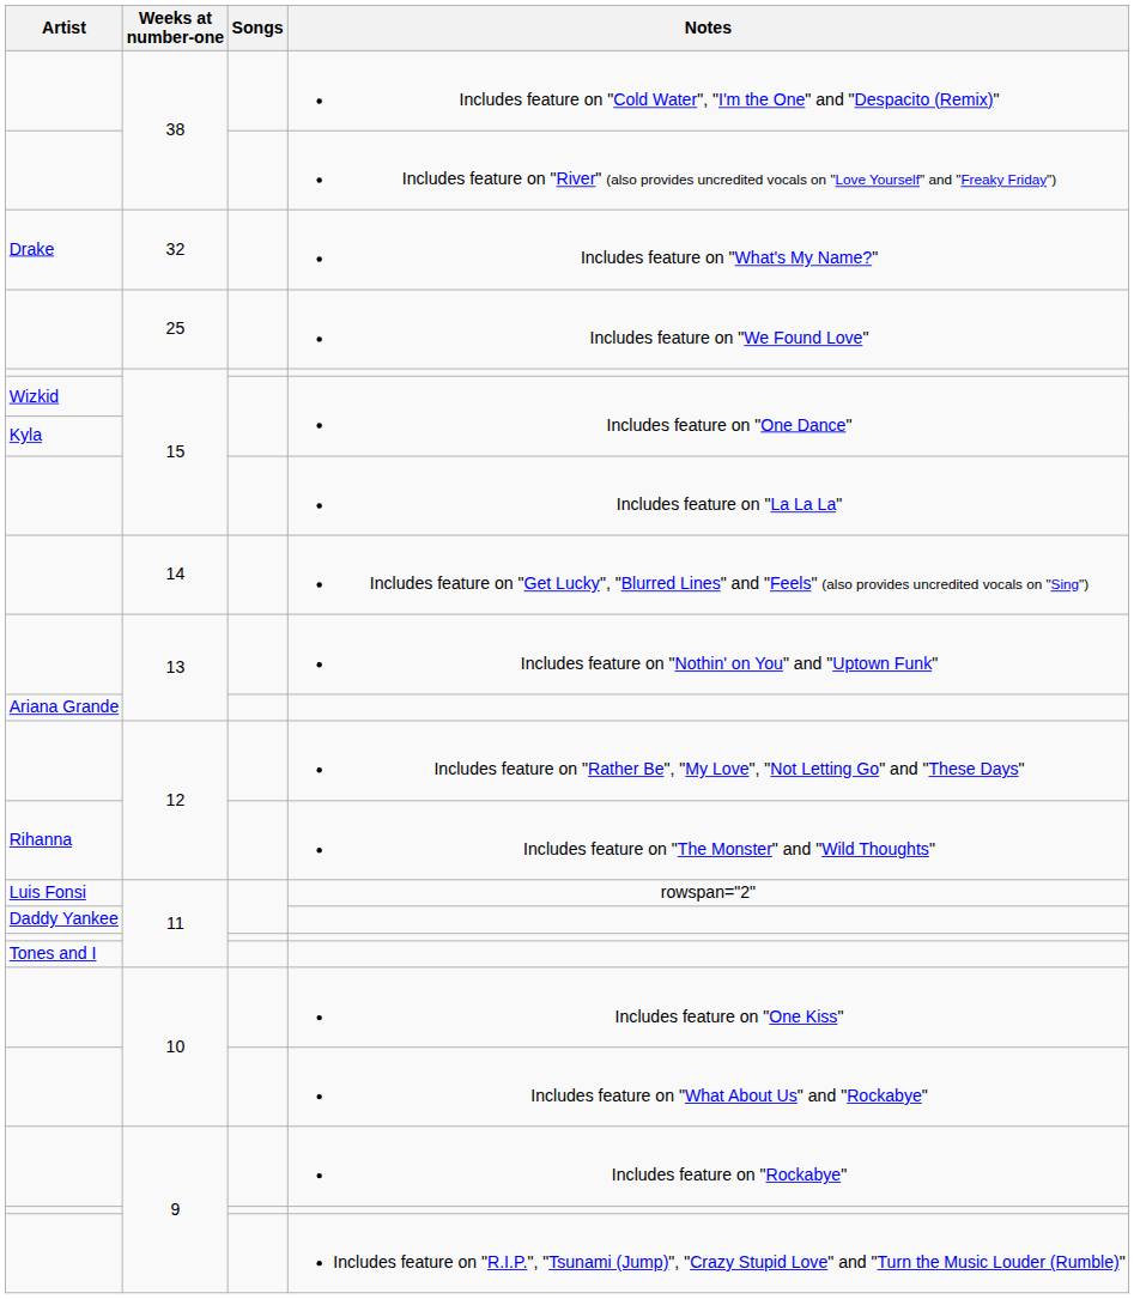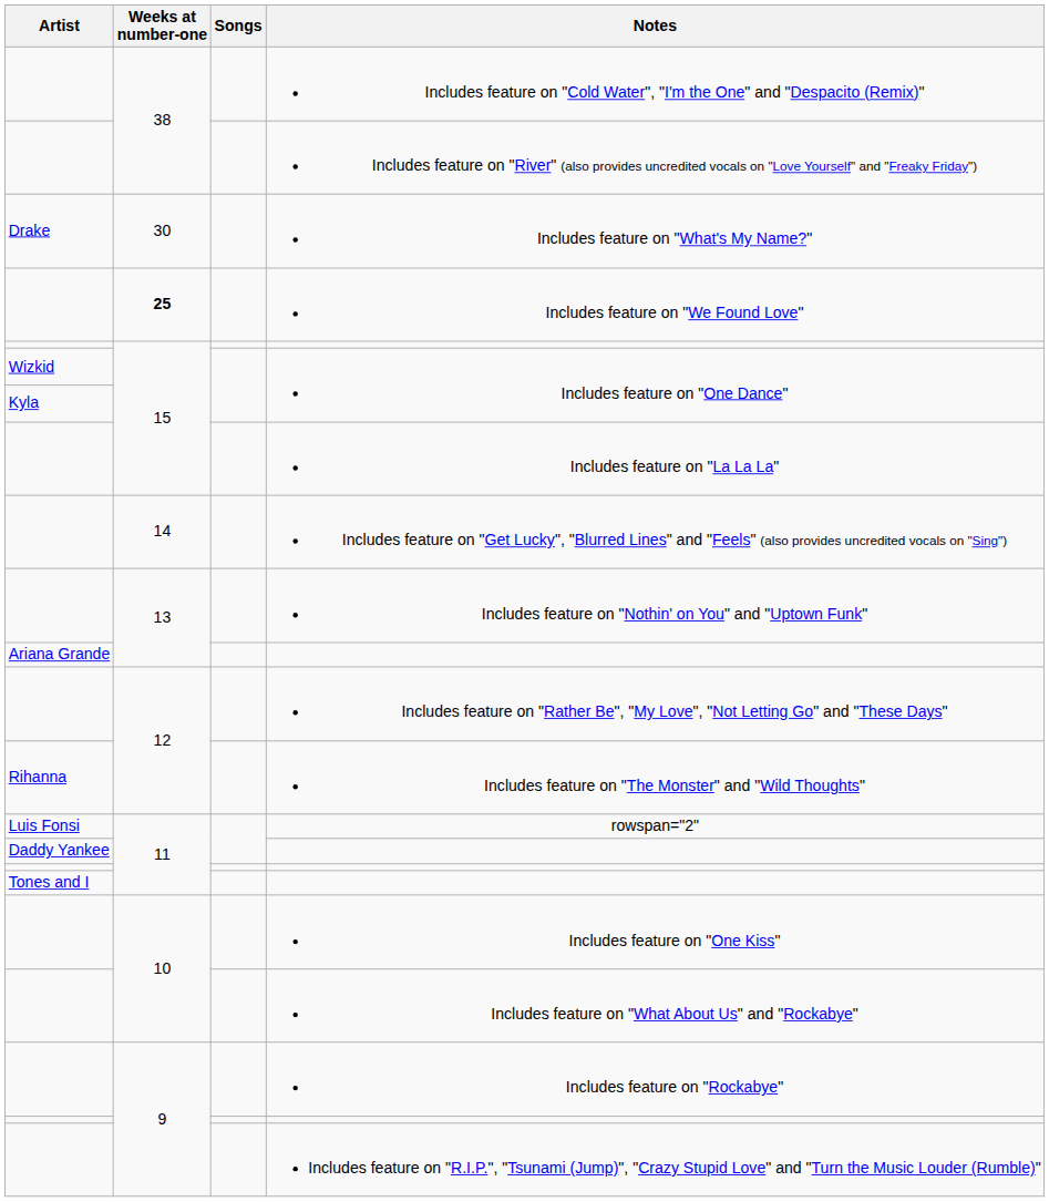Includes feature on "What's My Name?" | Weeks at number-one: 32 -> 30
Includes feature on "We Found Love" | Weeks at number-one: normal -> bold
